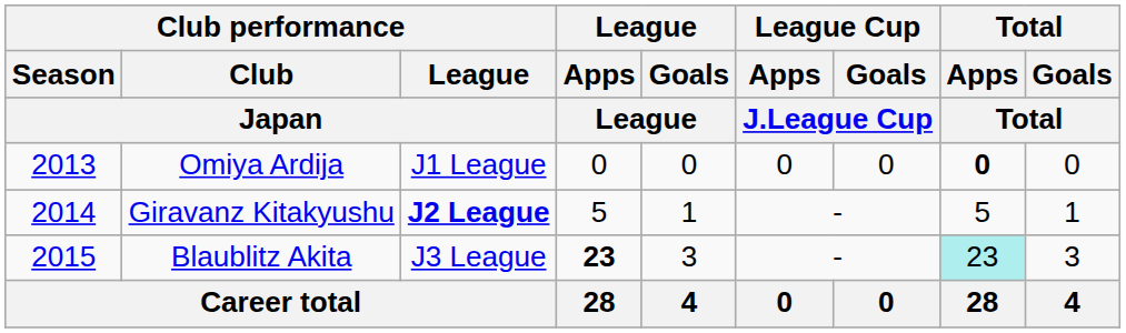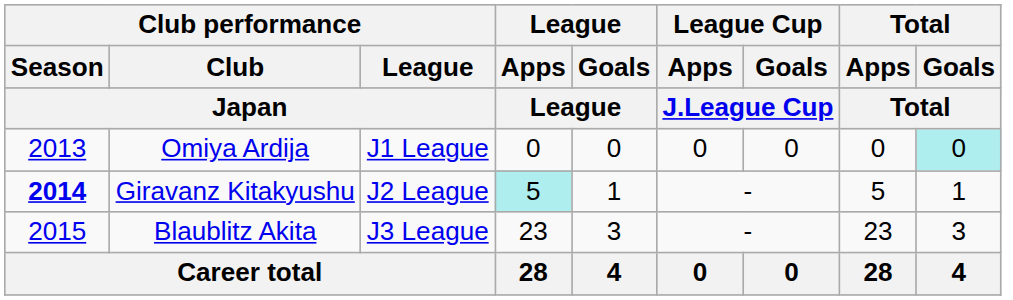Omiya Ardija | Total / Apps / Total: bold -> normal
Omiya Ardija | Total / Goals / Total: no background -> paleturquoise background
Giravanz Kitakyushu | Club performance / Season / Japan: normal -> bold
Giravanz Kitakyushu | Club performance / League / Japan: bold -> normal
Giravanz Kitakyushu | League / Apps / League: no background -> paleturquoise background
Blaublitz Akita | League / Apps / League: bold -> normal
Blaublitz Akita | Total / Apps / Total: paleturquoise background -> no background
